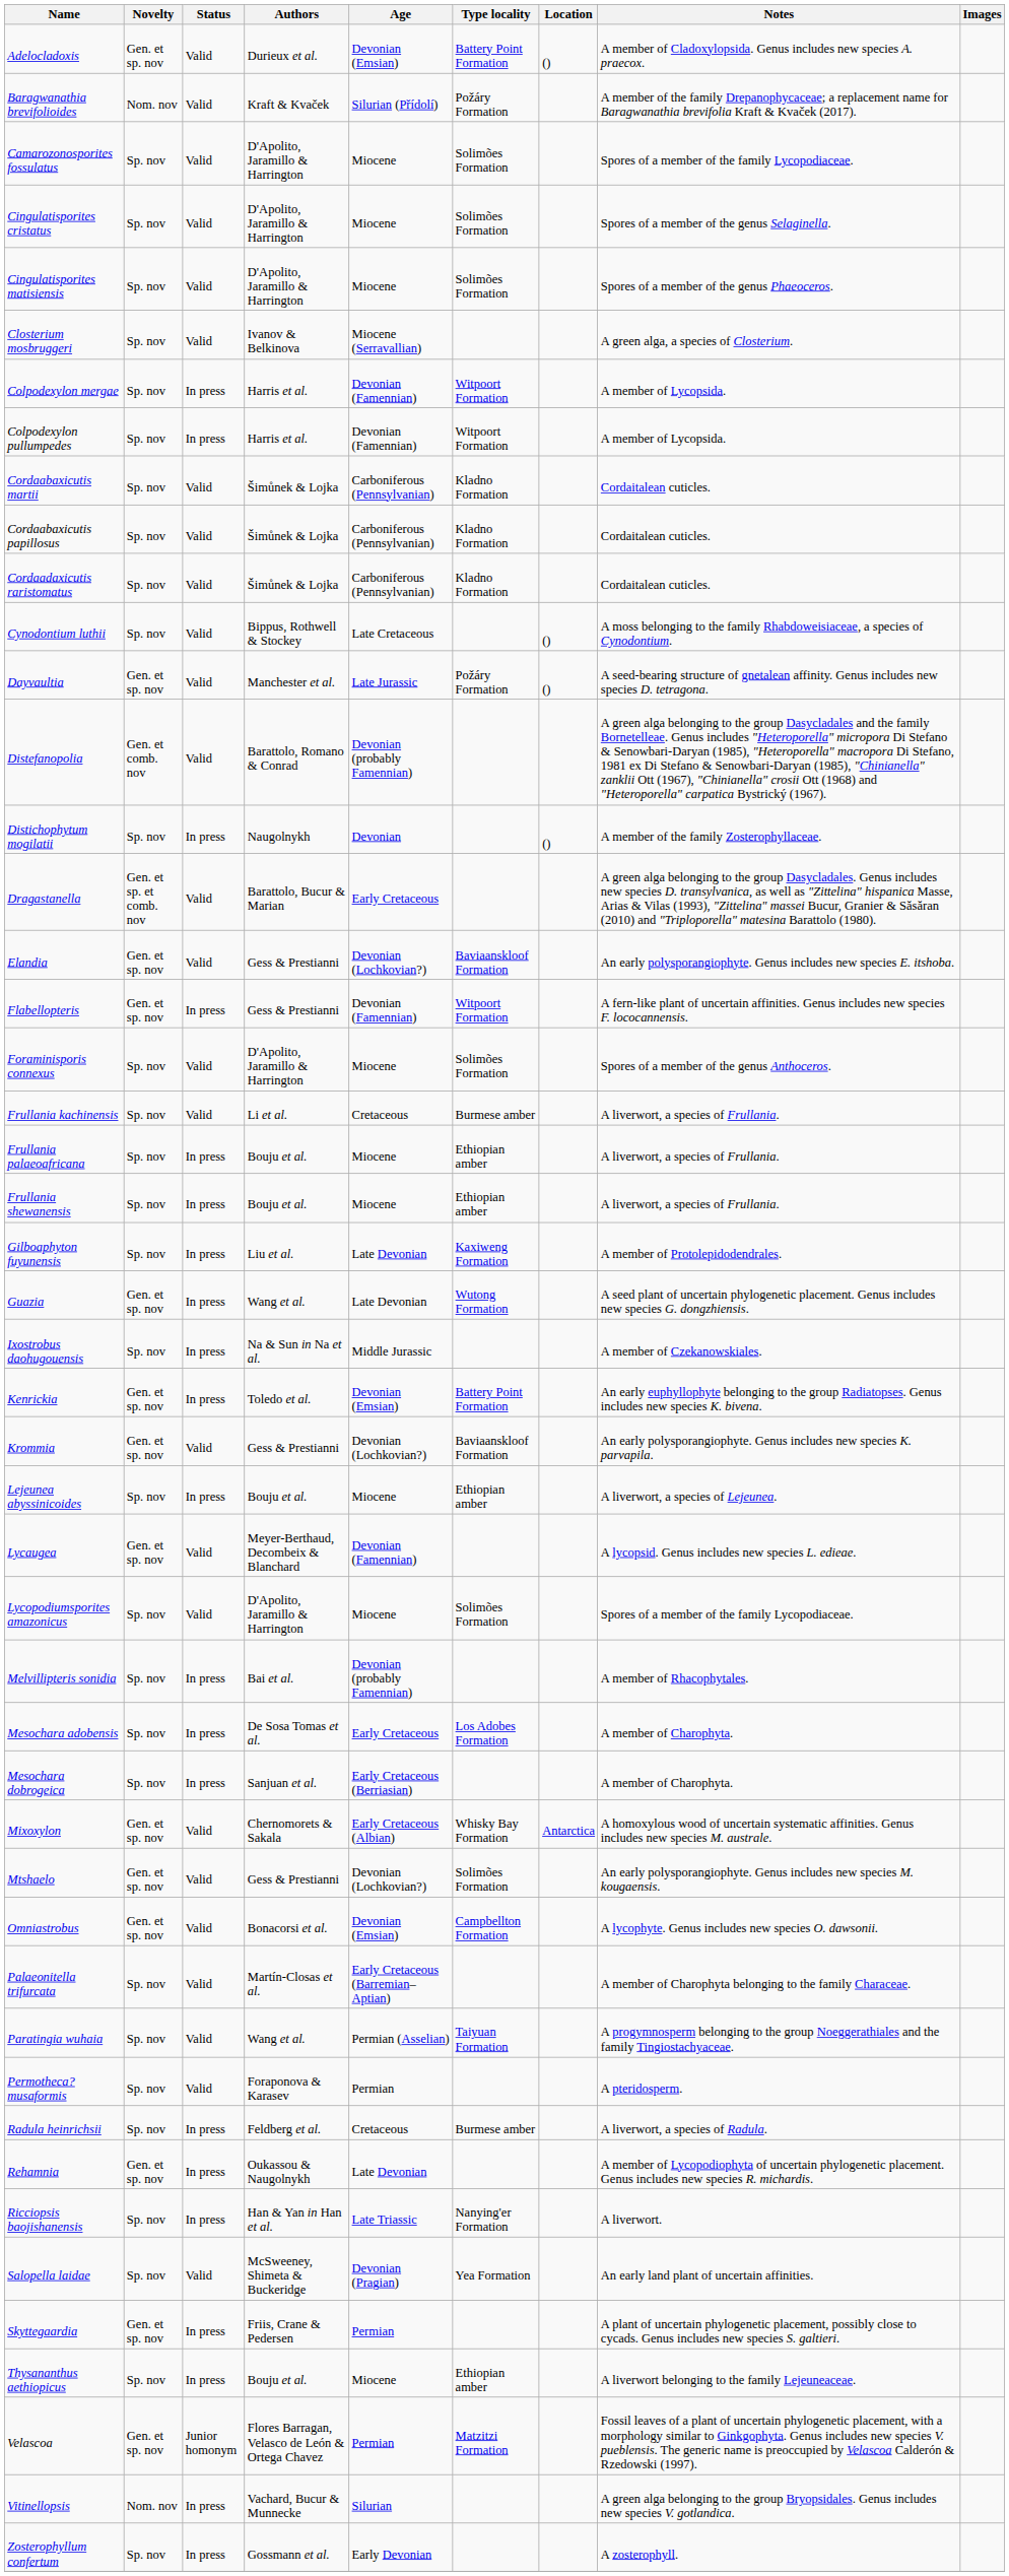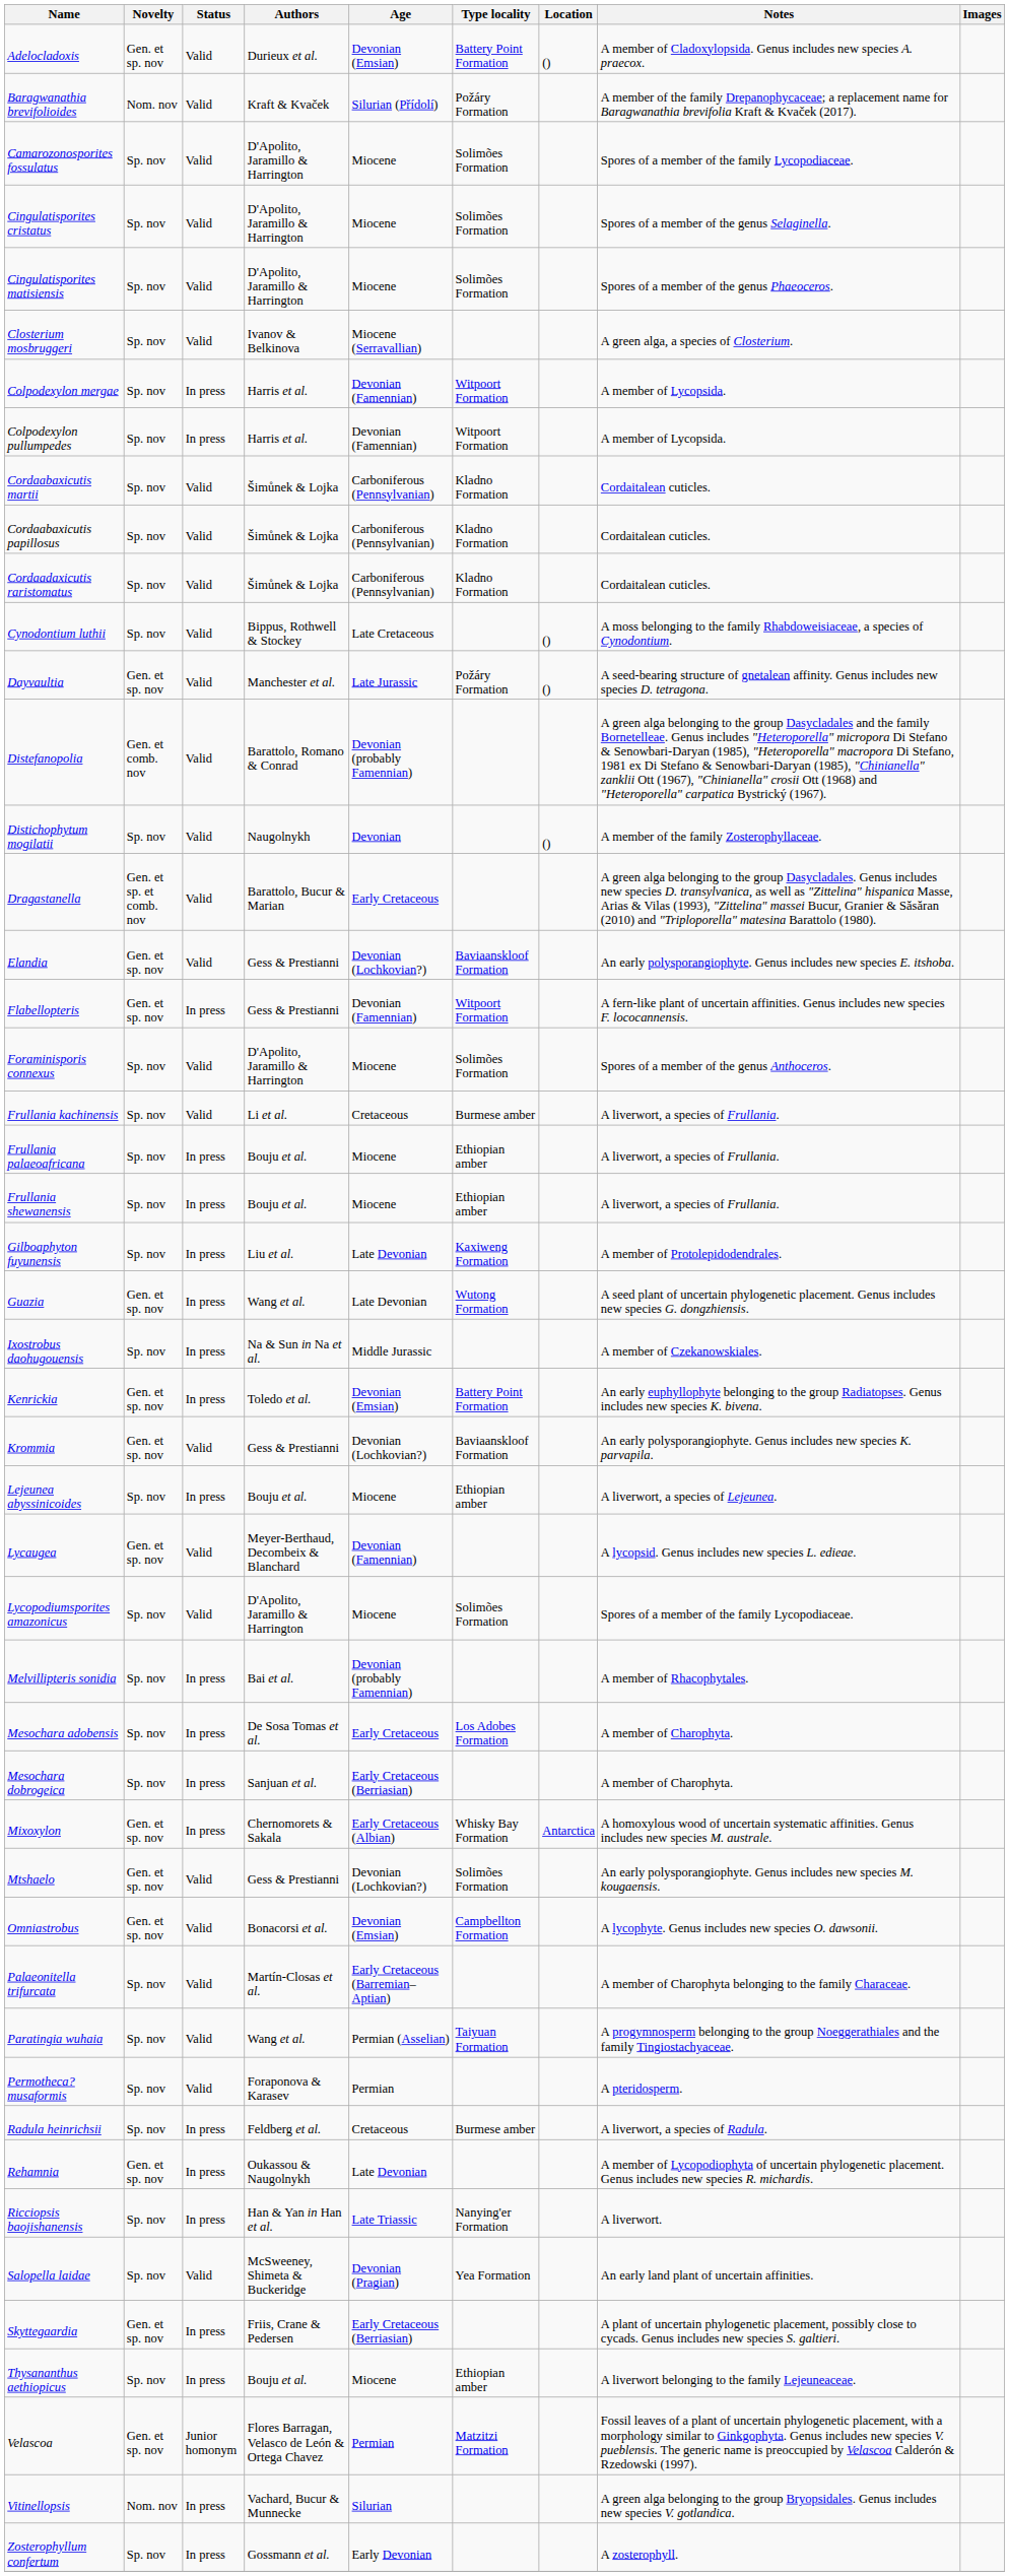Distichophytum mogilatii | Status: In press -> Valid
Mixoxylon | Status: Valid -> In press
Skyttegaardia | Age: Permian -> Early Cretaceous (Berriasian)
